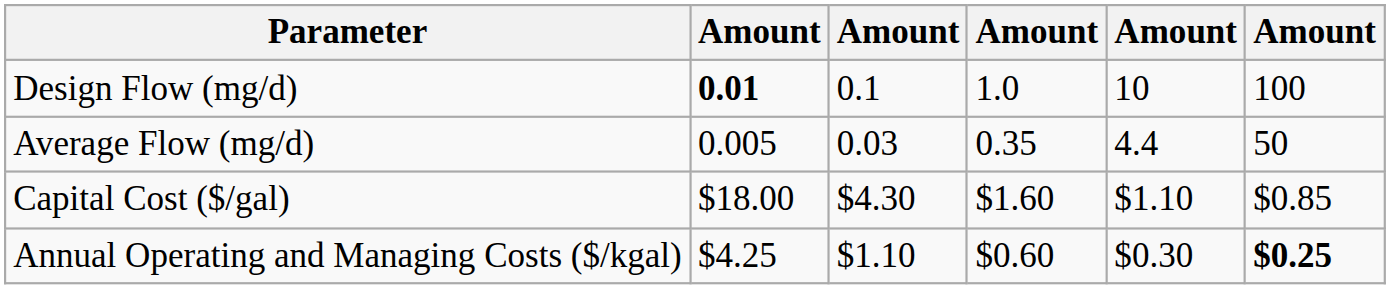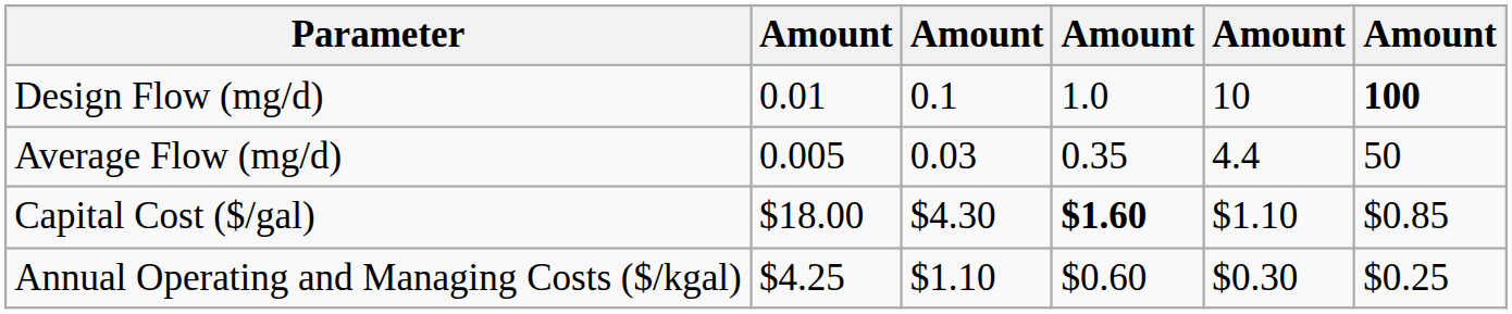Design Flow (mg/d) | column 2: bold -> normal
Design Flow (mg/d) | column 6: normal -> bold
Capital Cost ($/gal) | column 4: normal -> bold
Annual Operating and Managing Costs ($/kgal) | column 6: bold -> normal
